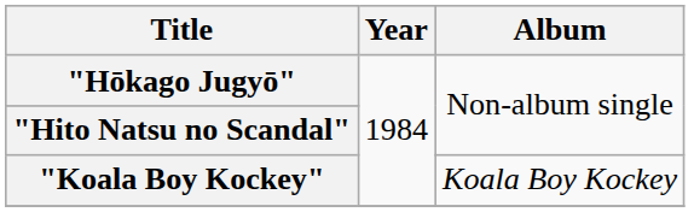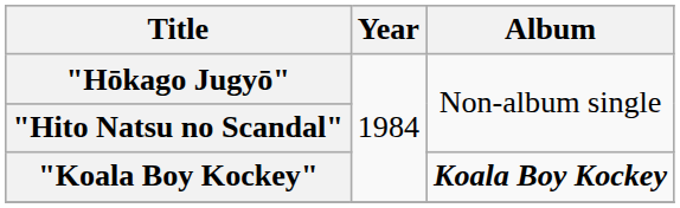"Koala Boy Kockey" | Album: normal -> bold
